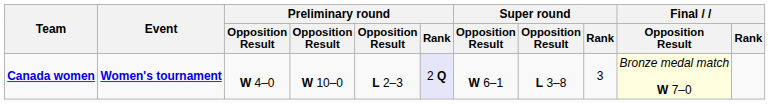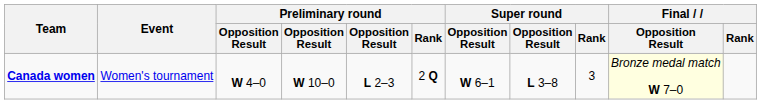Canada women | Event: bold -> normal
Canada women | Preliminary round / Rank: lavender background -> no background
